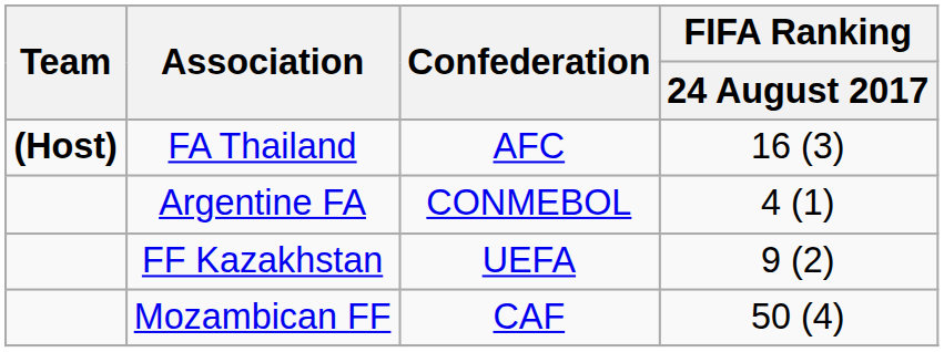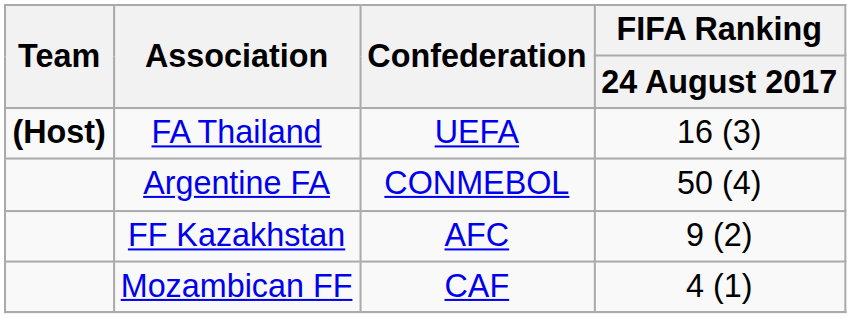FA Thailand | Confederation: AFC -> UEFA
Argentine FA | FIFA Ranking / 24 August 2017: 4 (1) -> 50 (4)
FF Kazakhstan | Confederation: UEFA -> AFC
Mozambican FF | FIFA Ranking / 24 August 2017: 50 (4) -> 4 (1)
